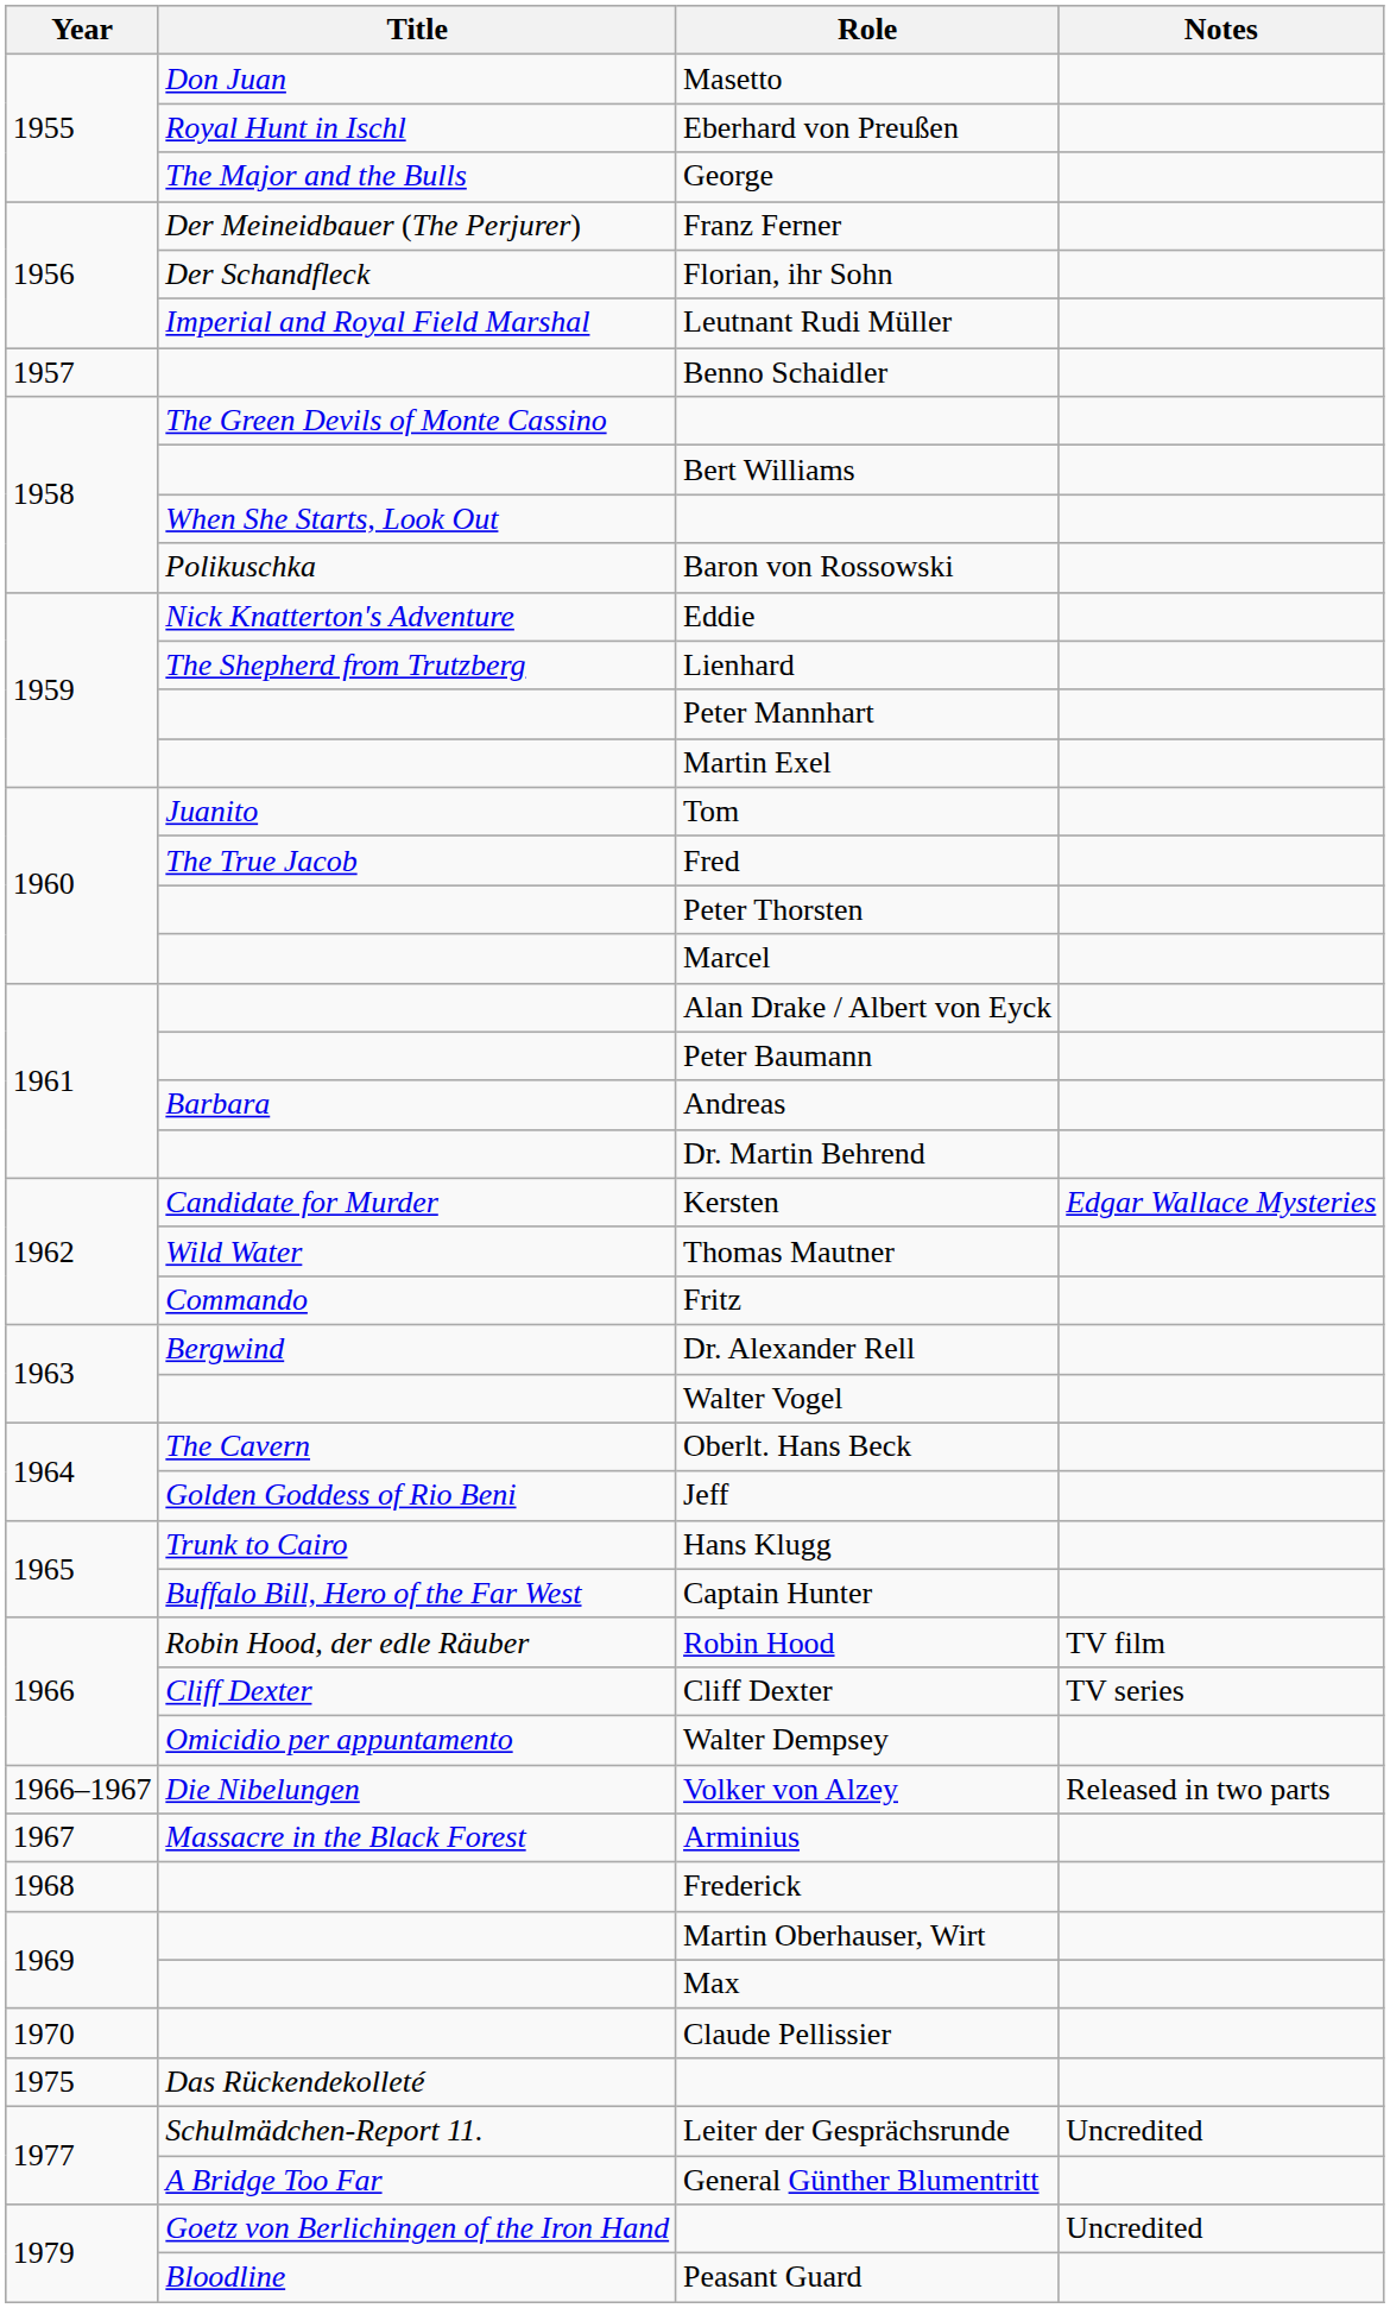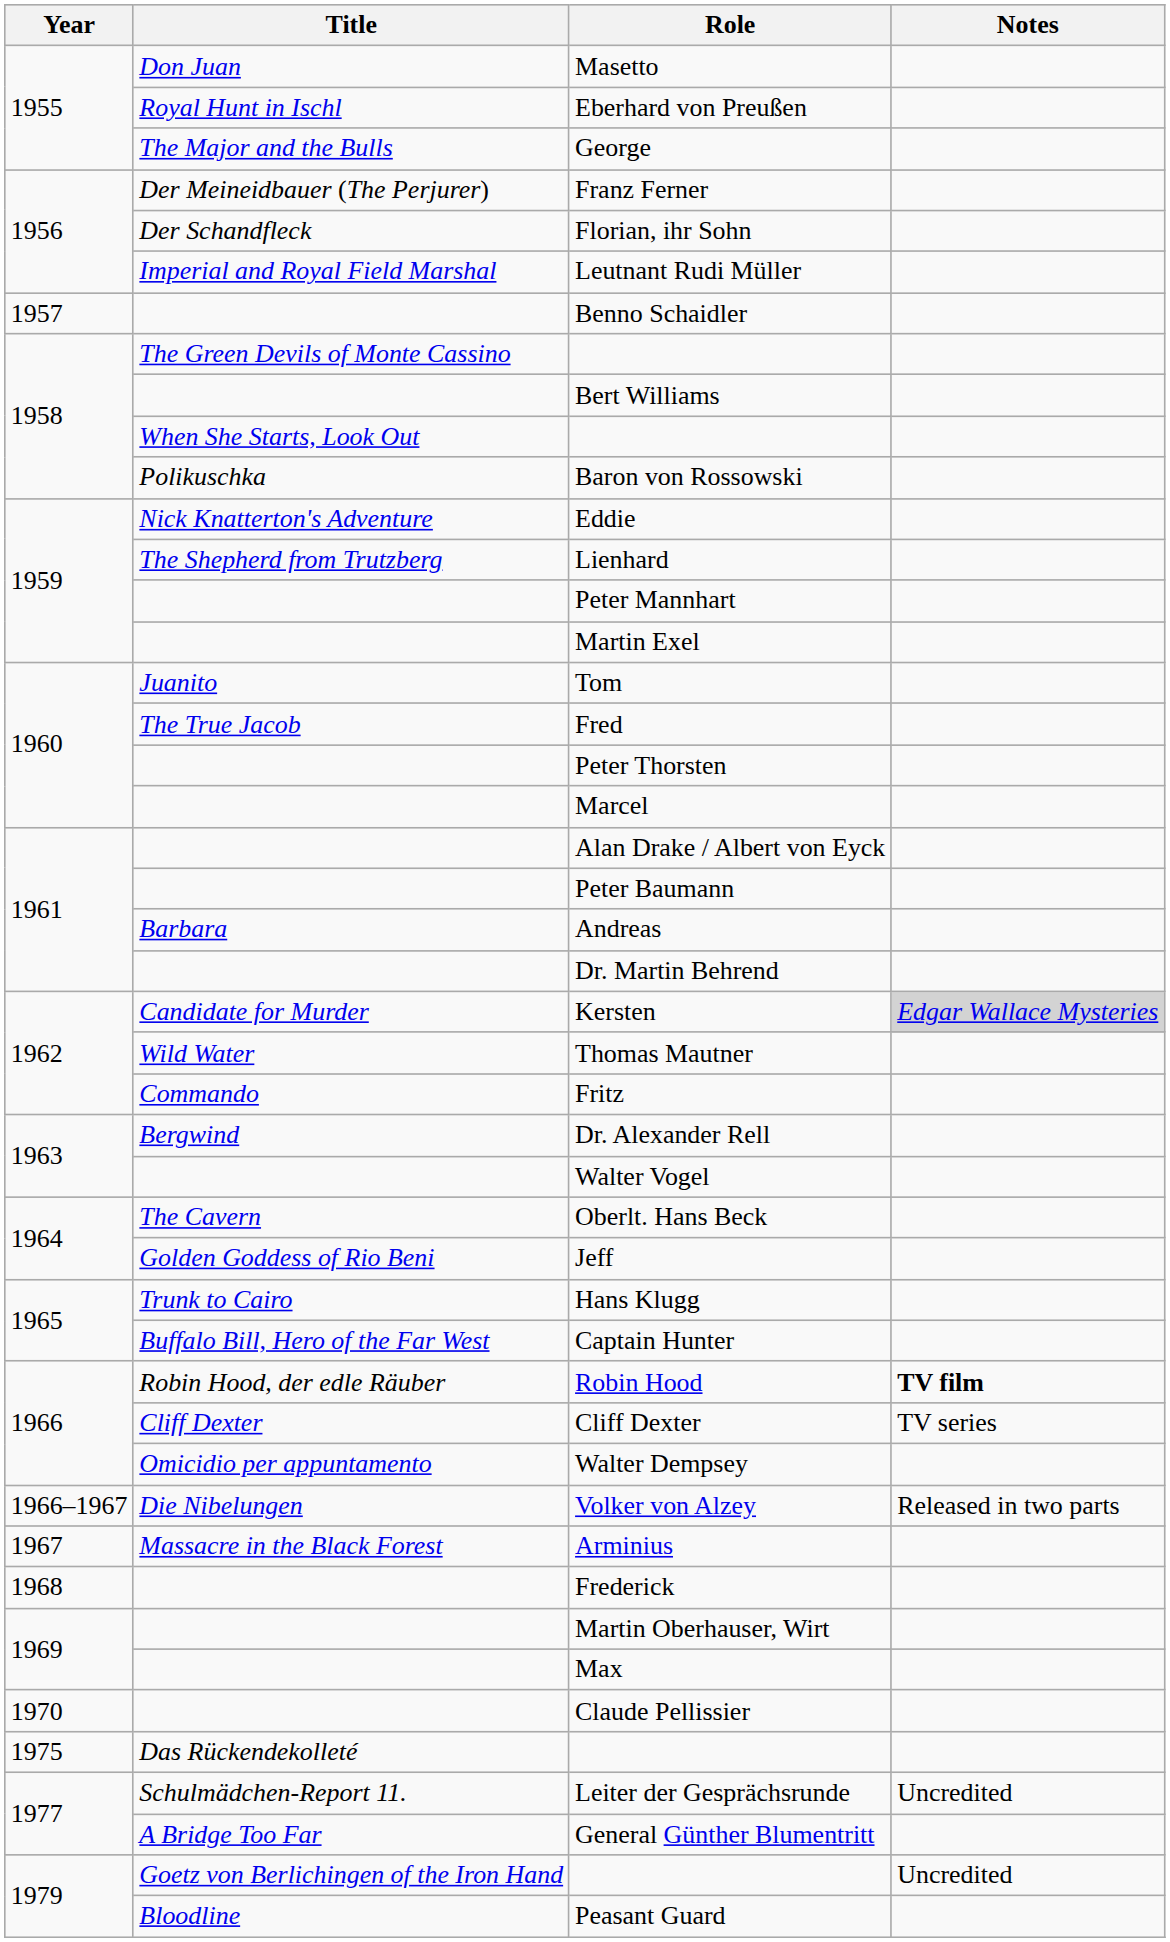Kersten | Notes: no background -> lightgrey background
Robin Hood | Notes: normal -> bold
